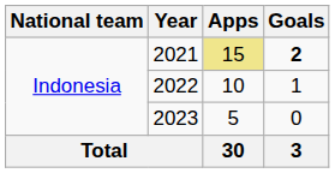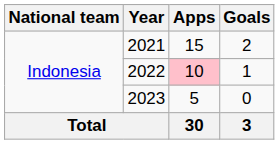2021 | Apps: khaki background -> no background
2021 | Goals: bold -> normal
2022 | Apps: no background -> pink background
